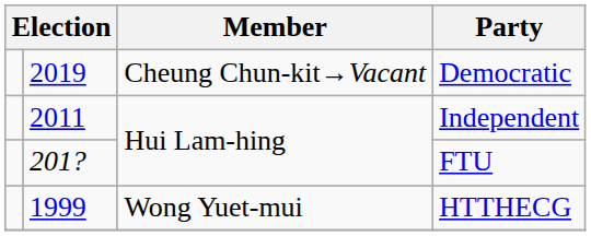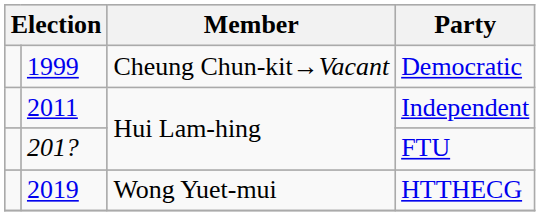Democratic | column 2: 2019 -> 1999
HTTHECG | column 2: 1999 -> 2019
